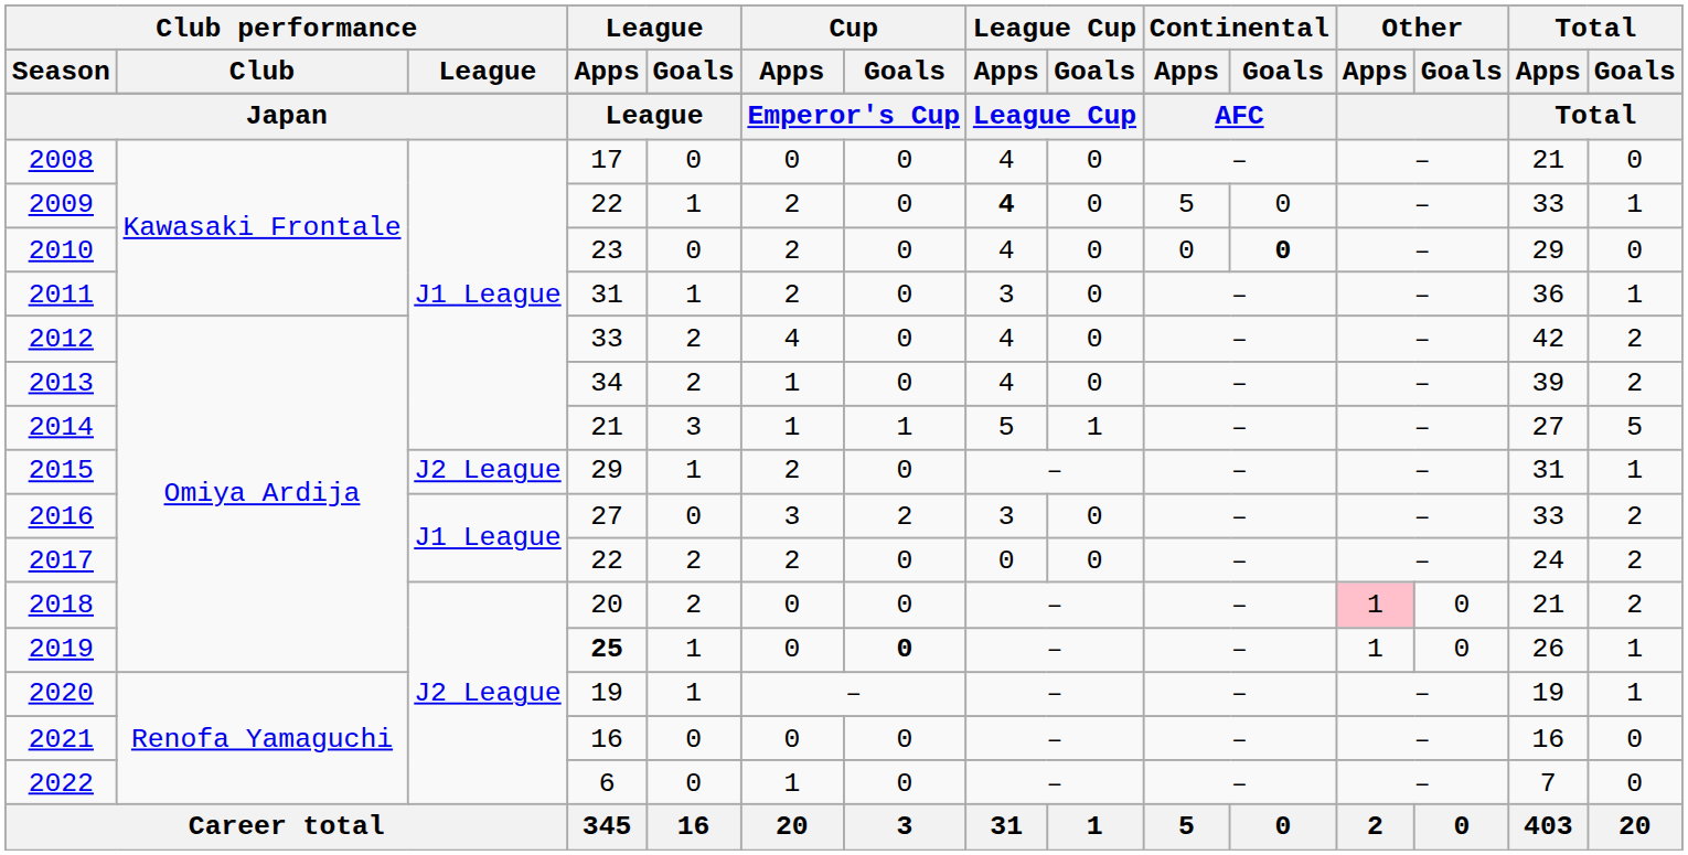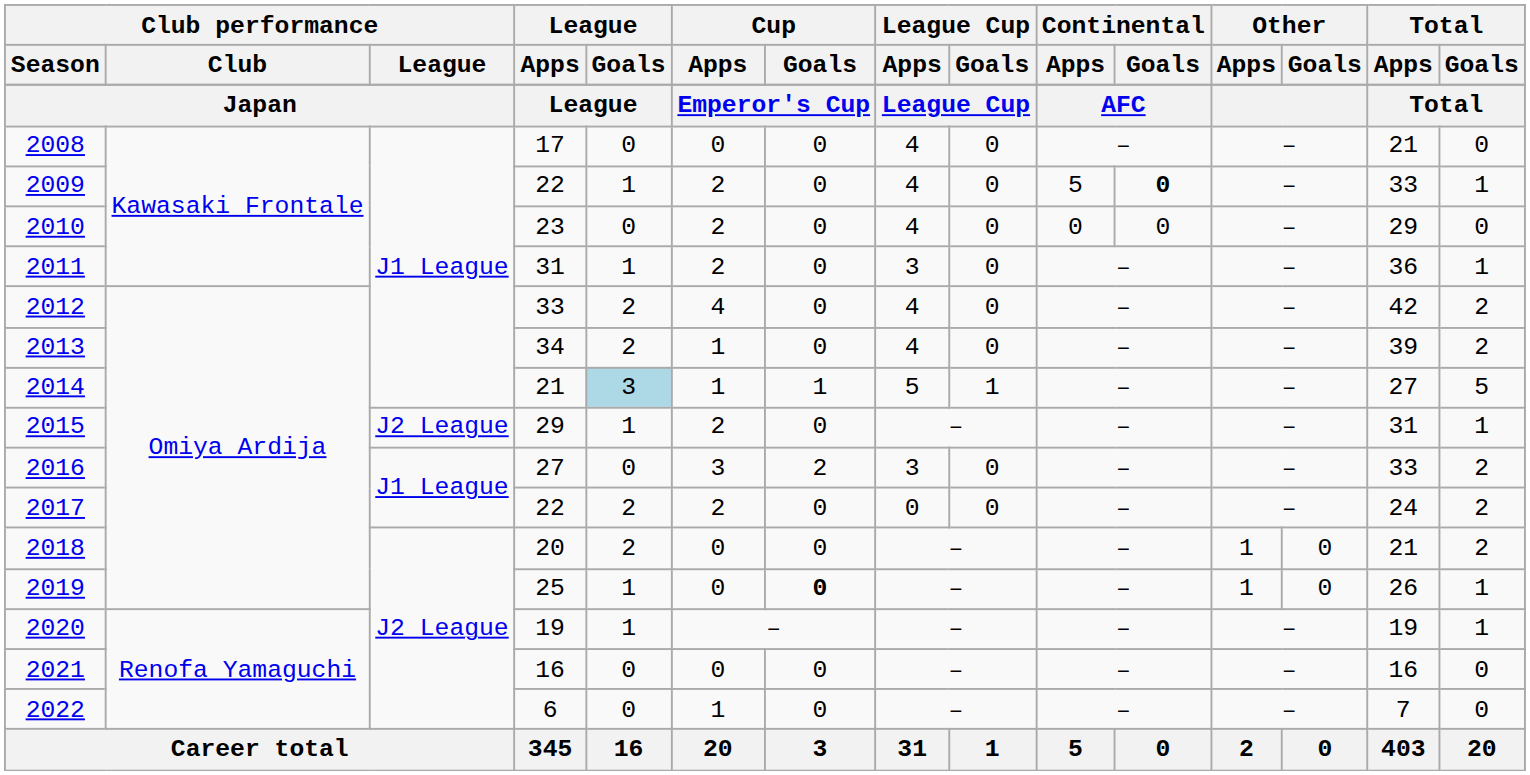2009 | League Cup / Apps: bold -> normal
2009 | Continental / Goals: normal -> bold
2010 | Continental / Goals: bold -> normal
2014 | League / Goals: no background -> lightblue background
2018 | Other / Apps: pink background -> no background
2019 | League / Apps: bold -> normal
